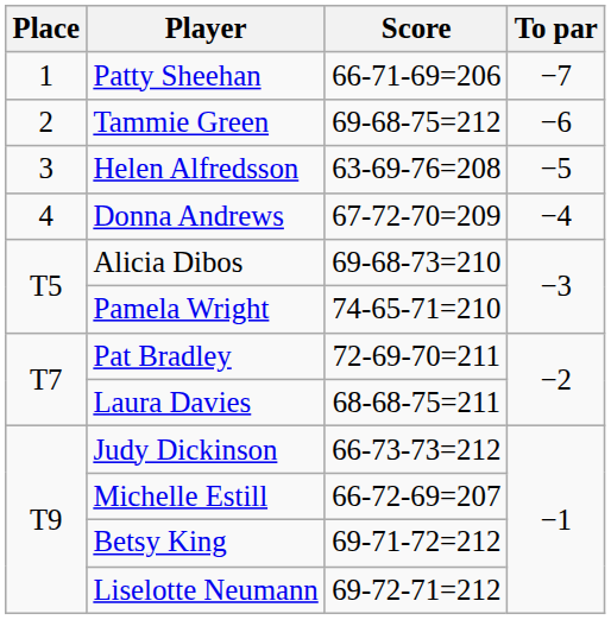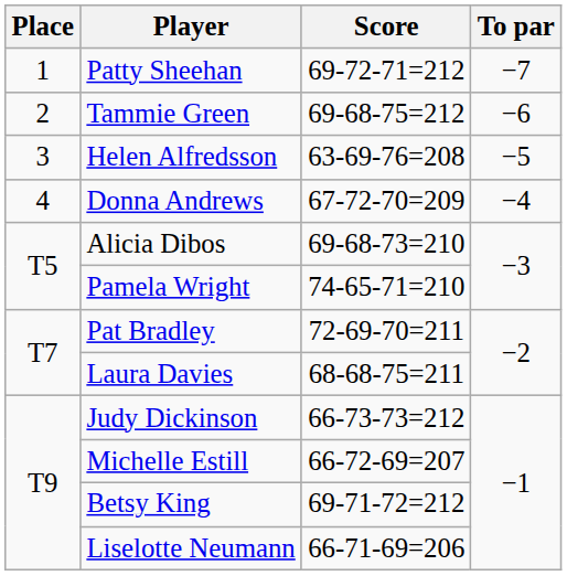Patty Sheehan | Score: 66-71-69=206 -> 69-72-71=212
Liselotte Neumann | Score: 69-72-71=212 -> 66-71-69=206
